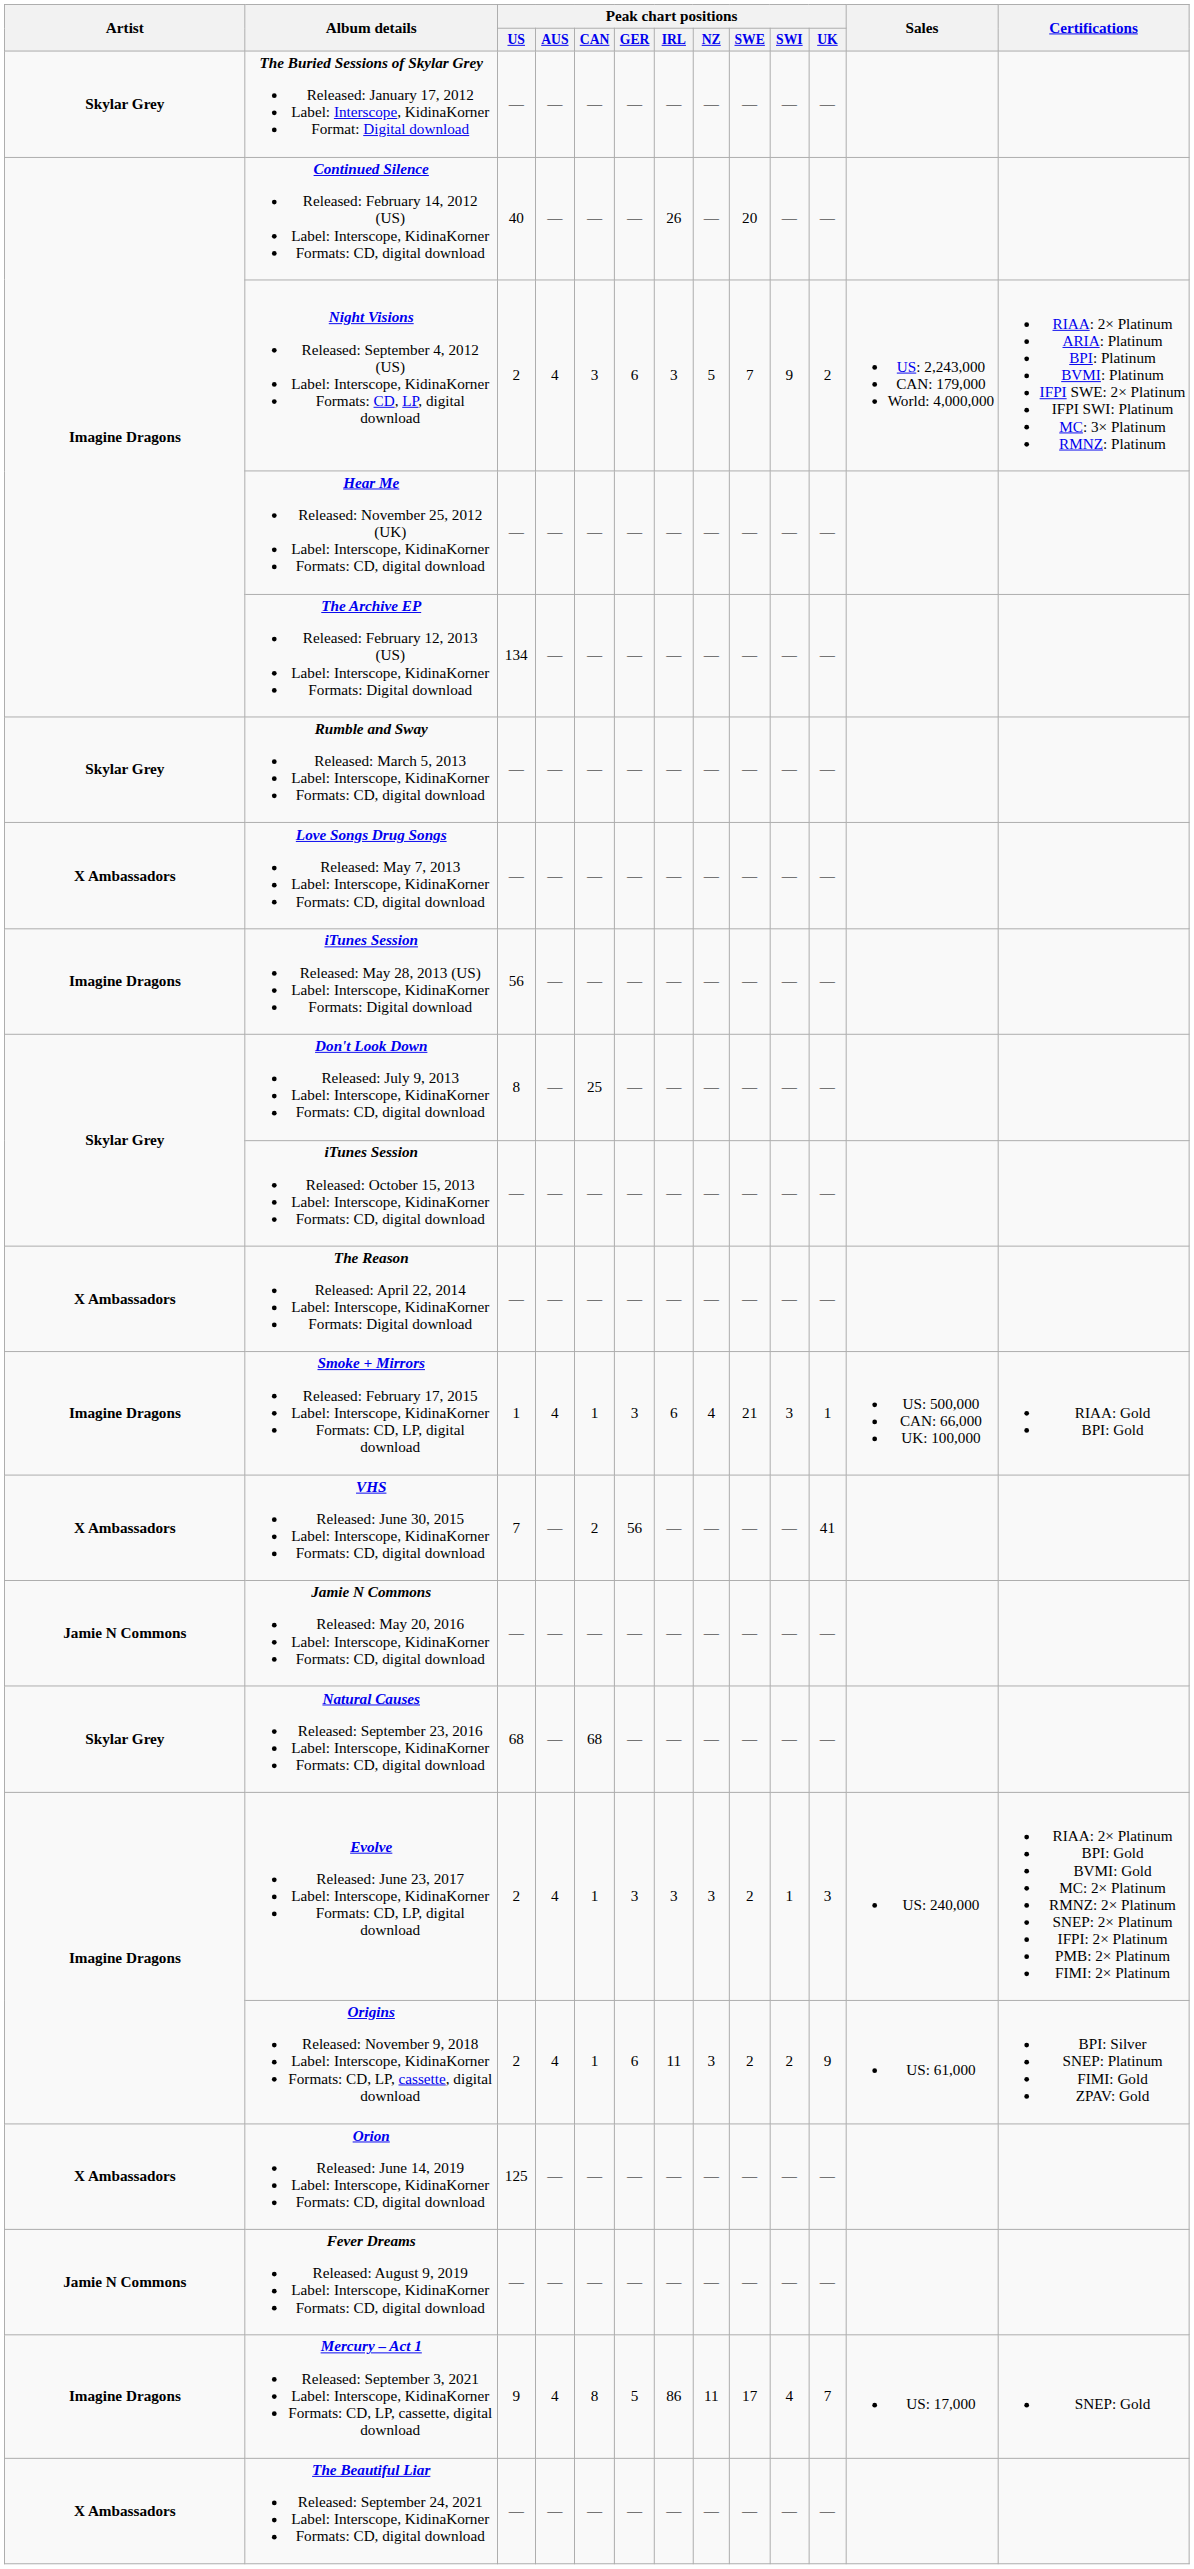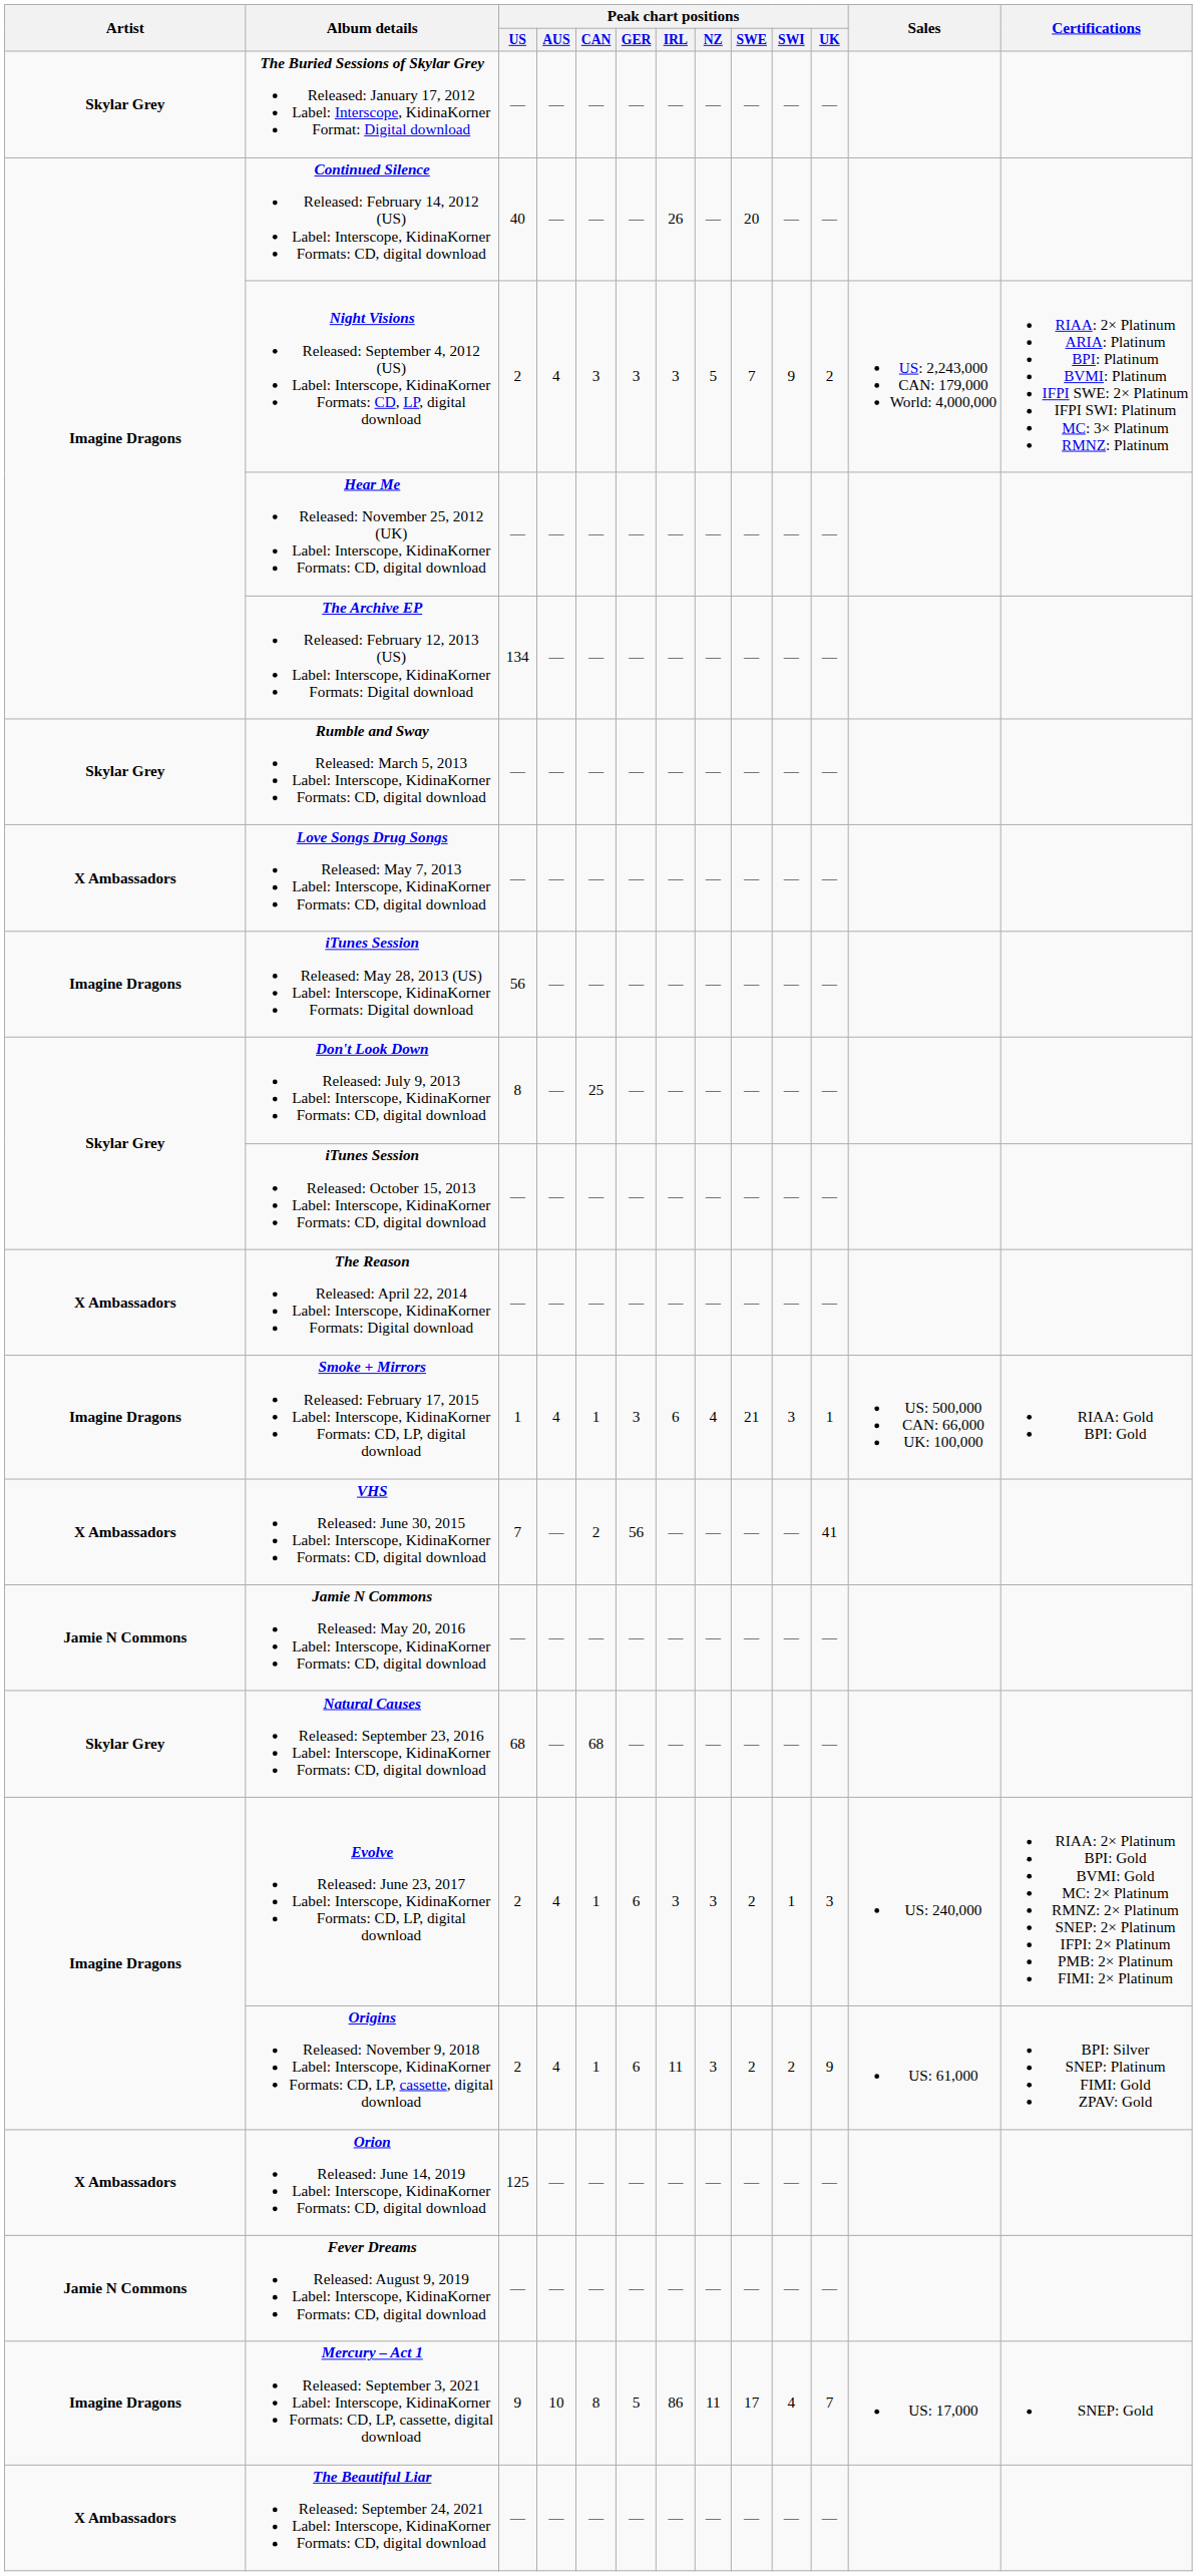row 5 | Peak chart positions / GER: 6 -> 3
row 18 | Peak chart positions / GER: 3 -> 6
row 22 | Peak chart positions / AUS: 4 -> 10
